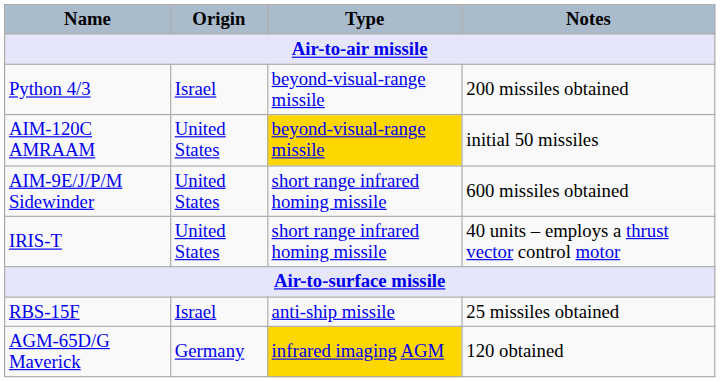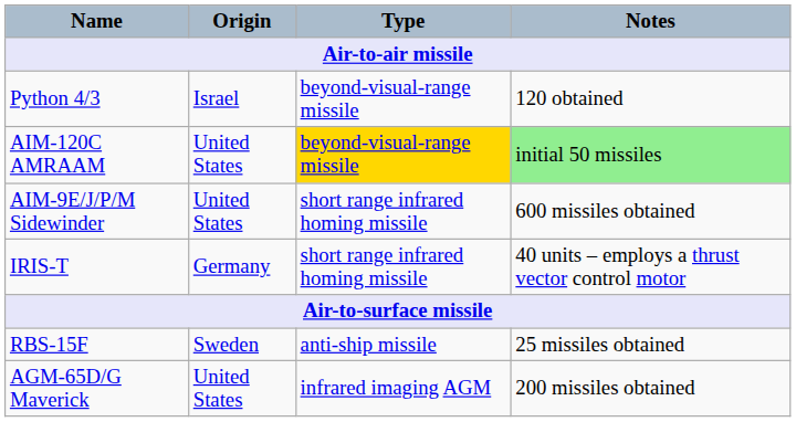Python 4/3 | Notes: 200 missiles obtained -> 120 obtained
AIM-120C AMRAAM | Notes: no background -> lightgreen background
IRIS-T | Origin: United States -> Germany
RBS-15F | Origin: Israel -> Sweden
AGM-65D/G Maverick | Origin: Germany -> United States
AGM-65D/G Maverick | Type: gold background -> no background
AGM-65D/G Maverick | Notes: 120 obtained -> 200 missiles obtained
